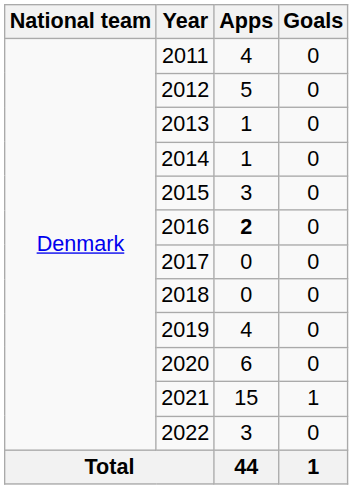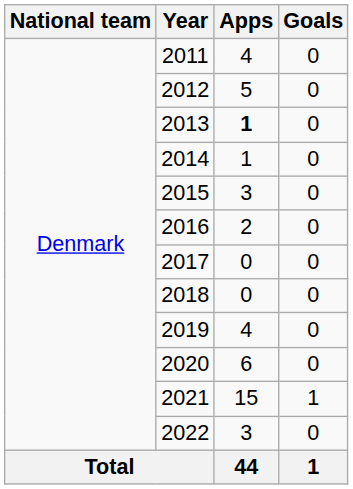2013 | Apps: normal -> bold
2016 | Apps: bold -> normal
